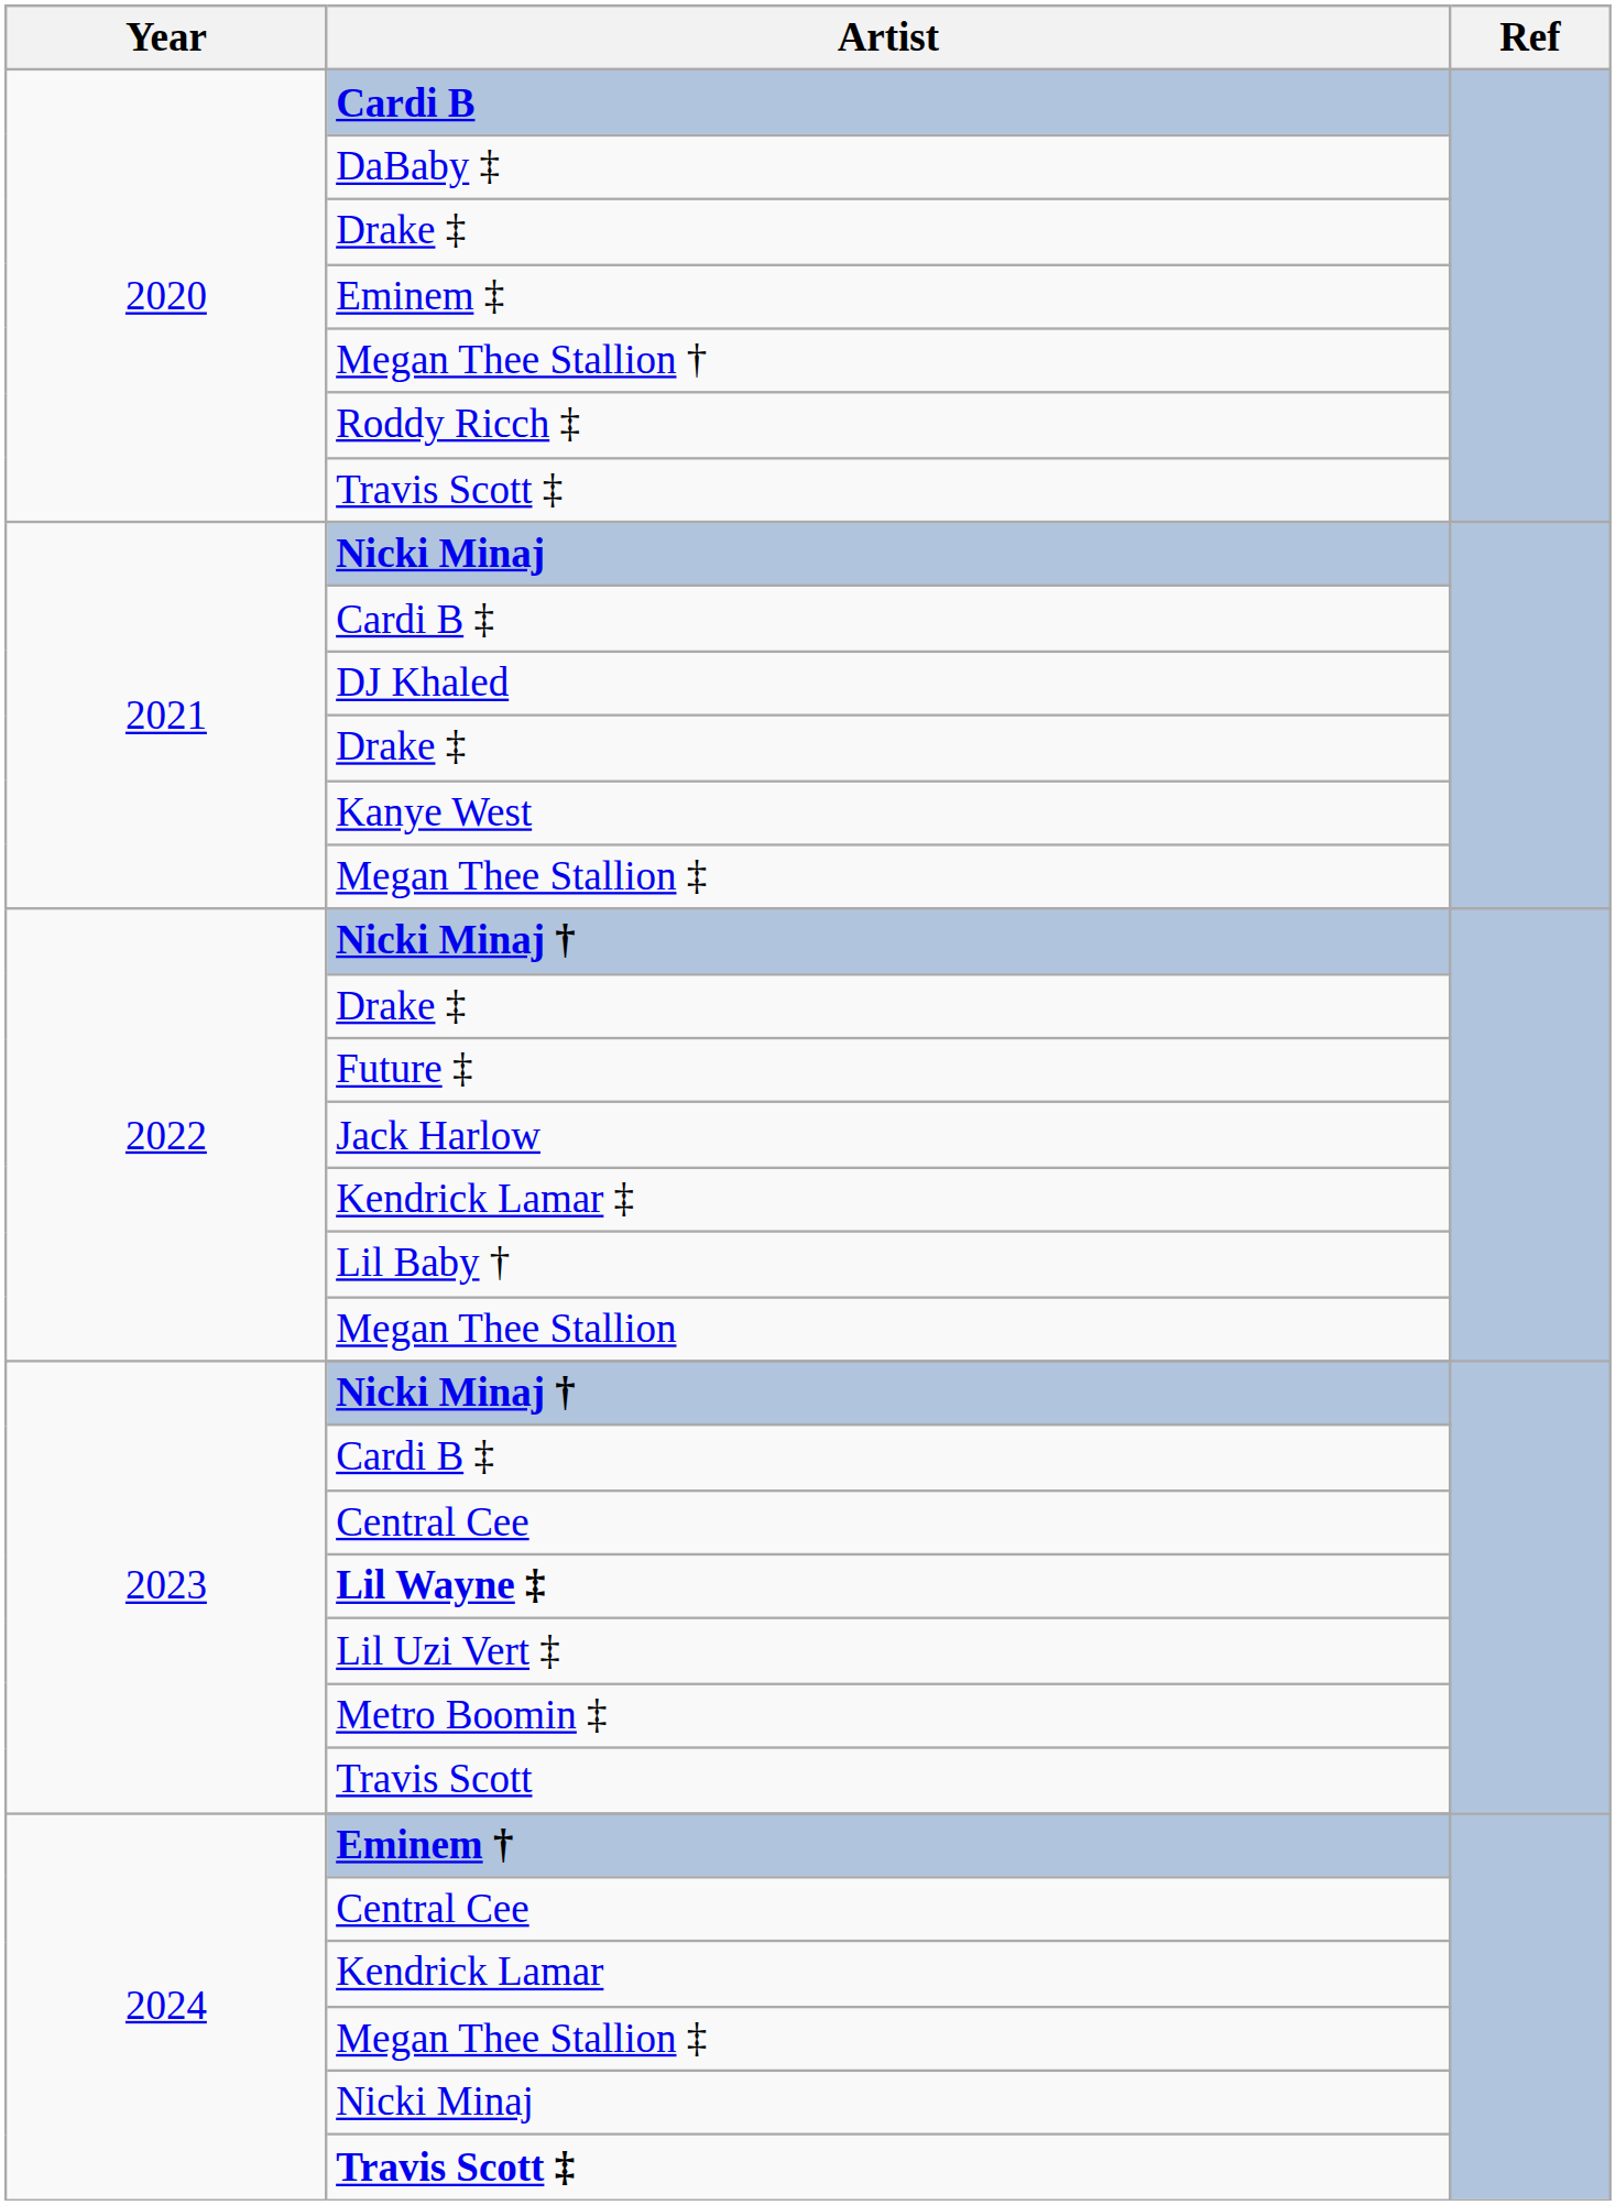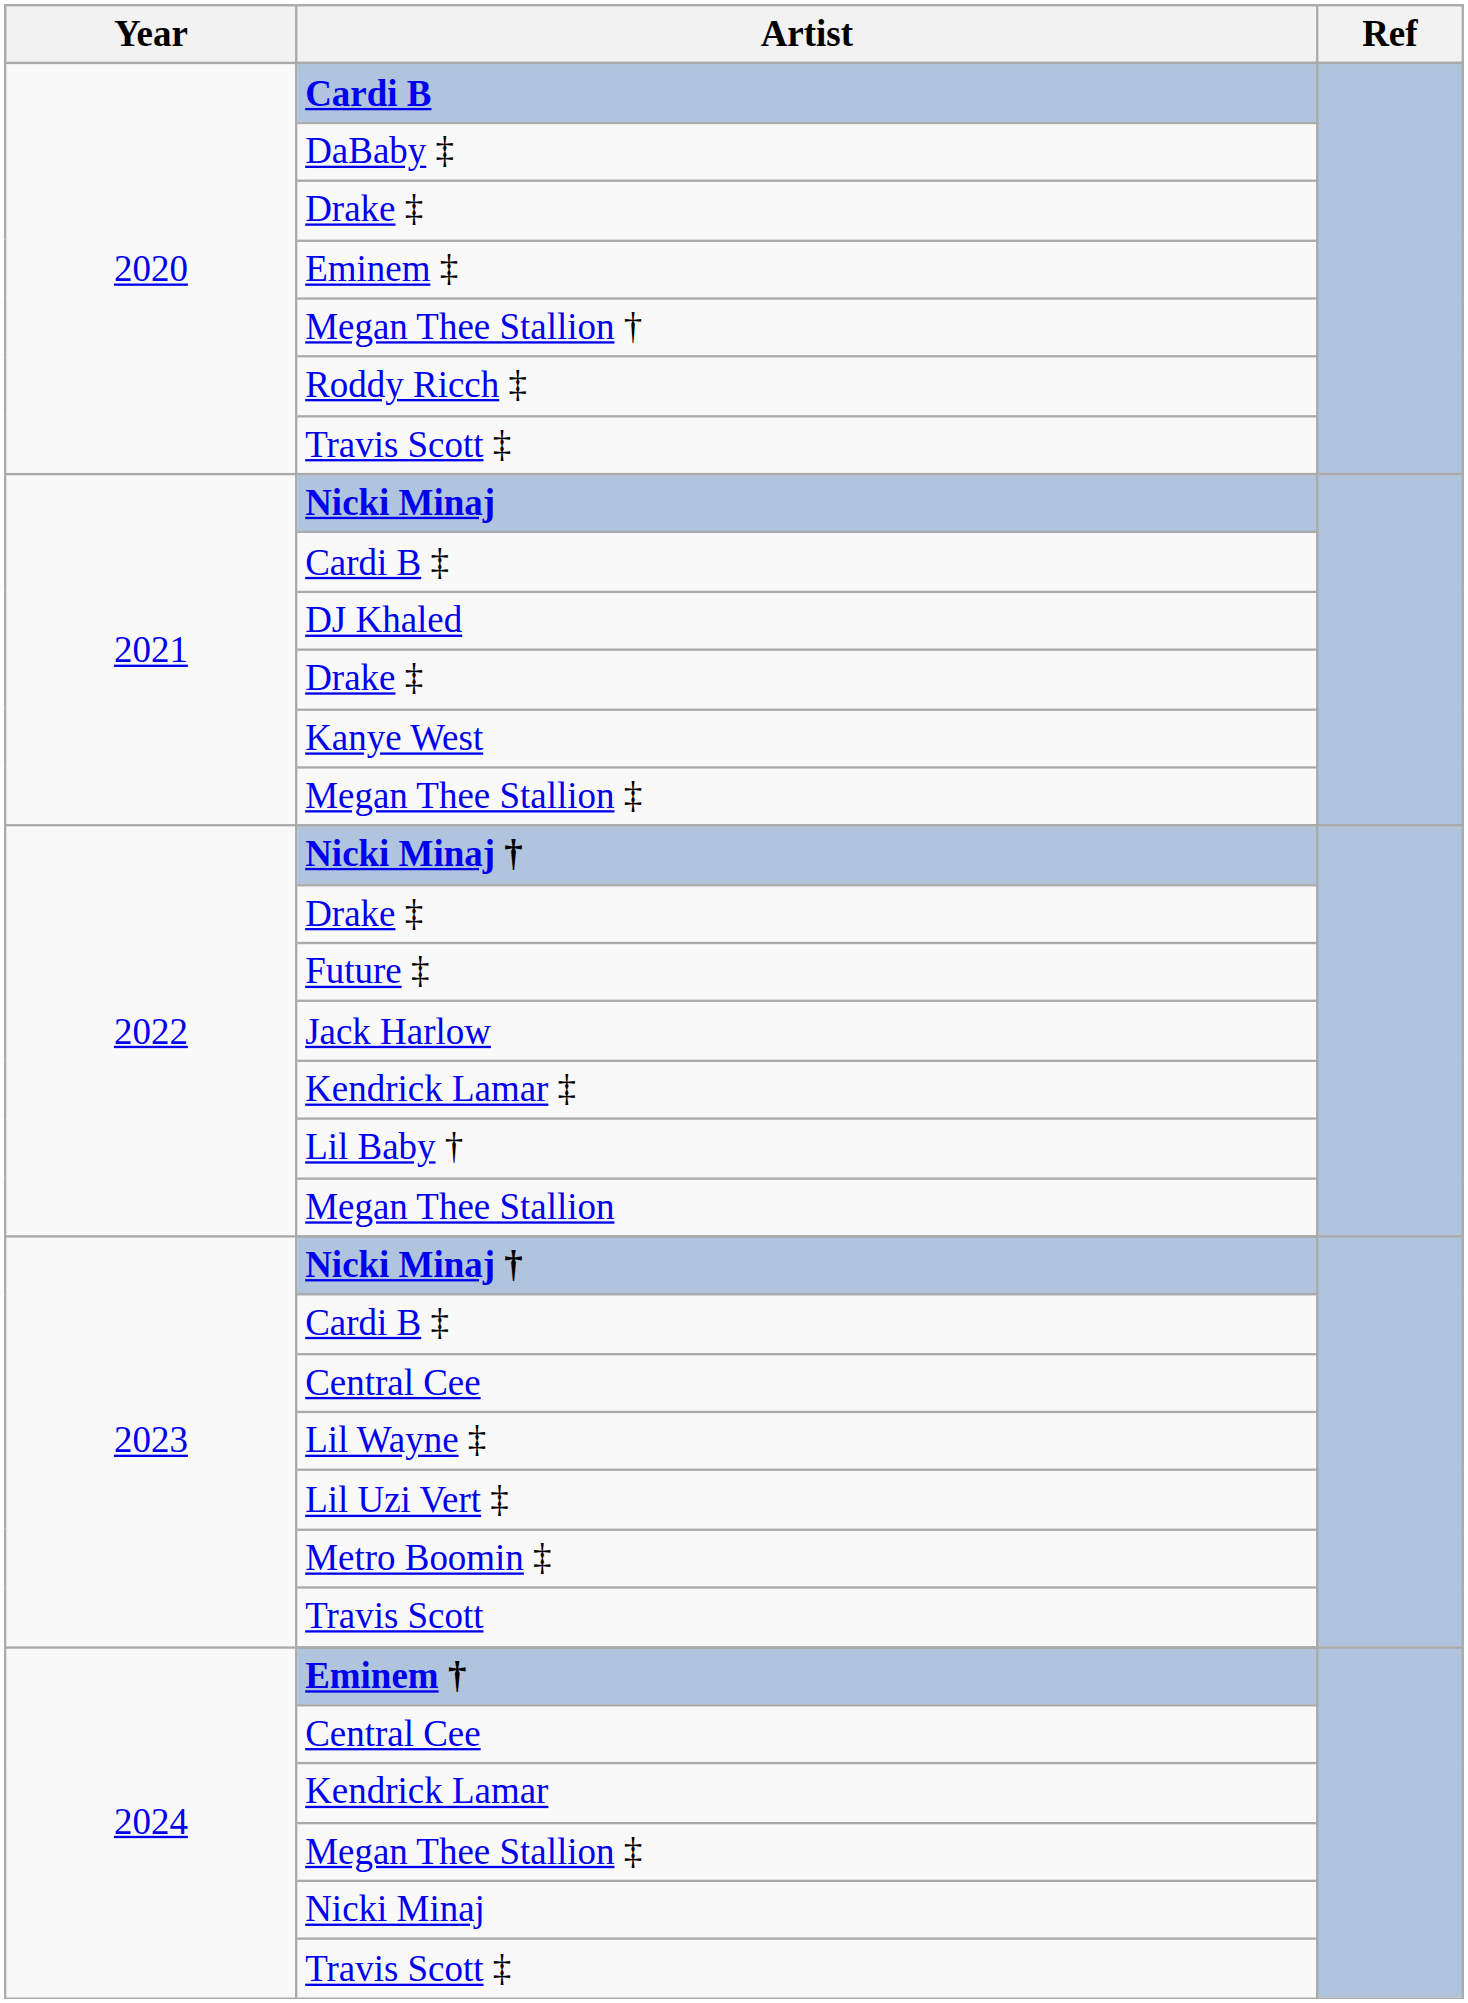Lil Wayne ‡ | Artist: bold -> normal
2024 / Travis Scott ‡ | Artist: bold -> normal
